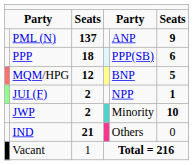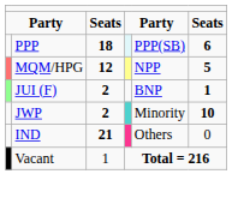- row: PML (N) | 137 | ANP | 9
MQM/HPG | column 5: BNP -> NPP
JUI (F) | column 5: NPP -> BNP
